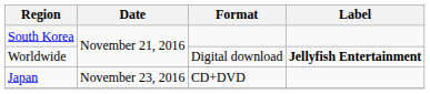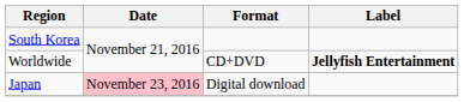Worldwide | Format: Digital download -> CD+DVD
Japan | Date: no background -> pink background
Japan | Format: CD+DVD -> Digital download
